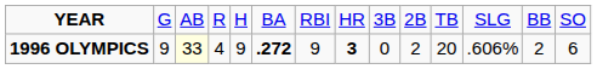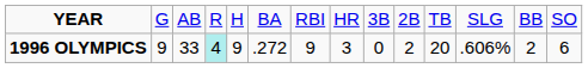1996 OLYMPICS | column 3: lightyellow background -> no background
1996 OLYMPICS | column 4: no background -> paleturquoise background
1996 OLYMPICS | column 6: bold -> normal
1996 OLYMPICS | column 8: bold -> normal
